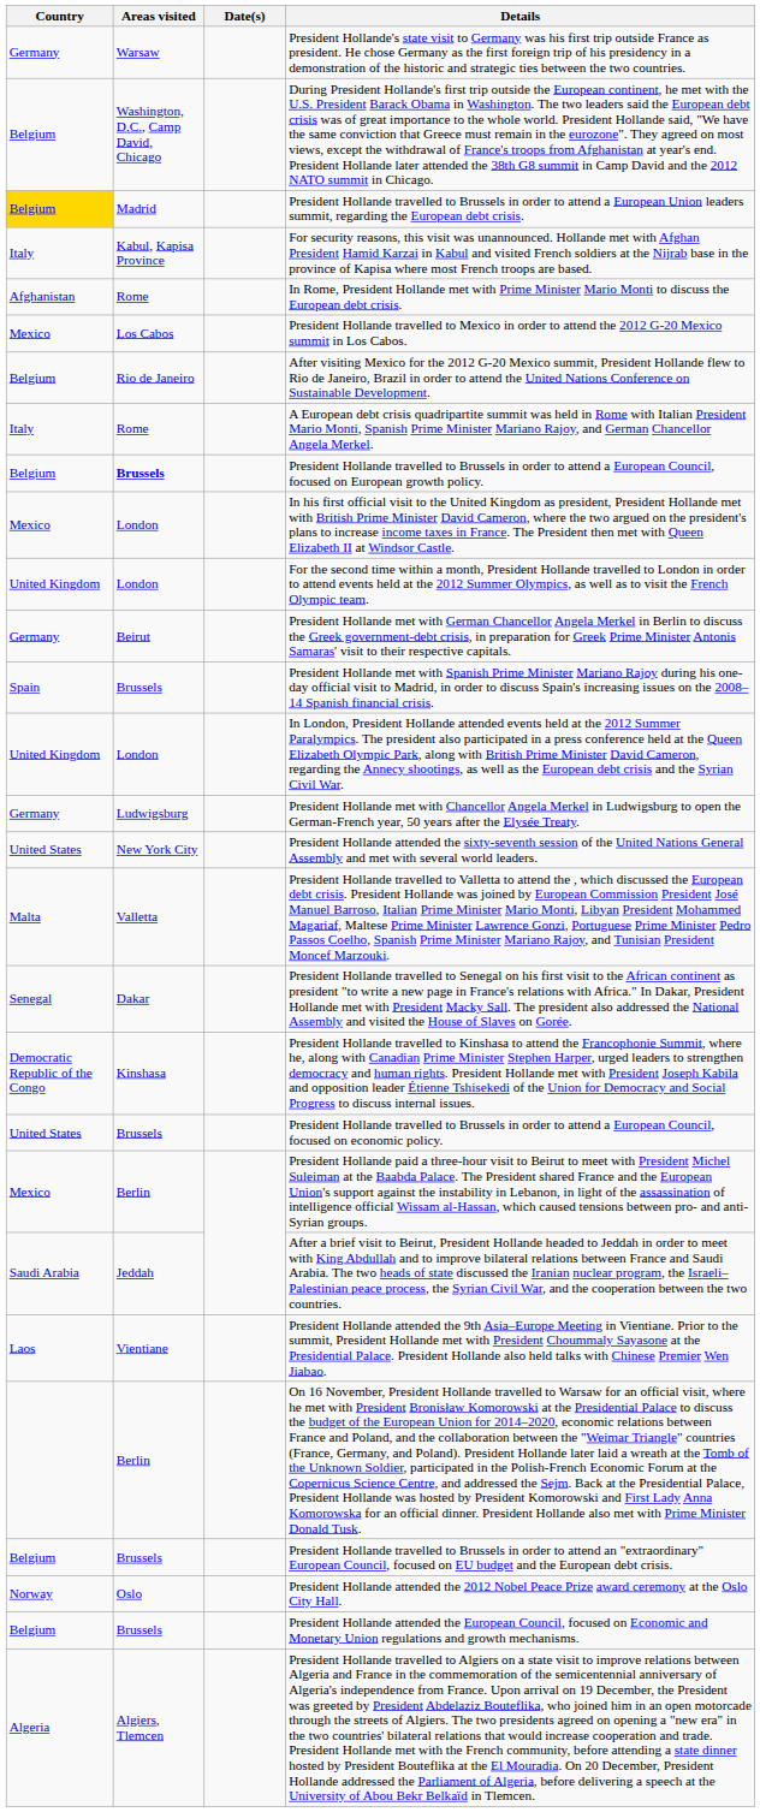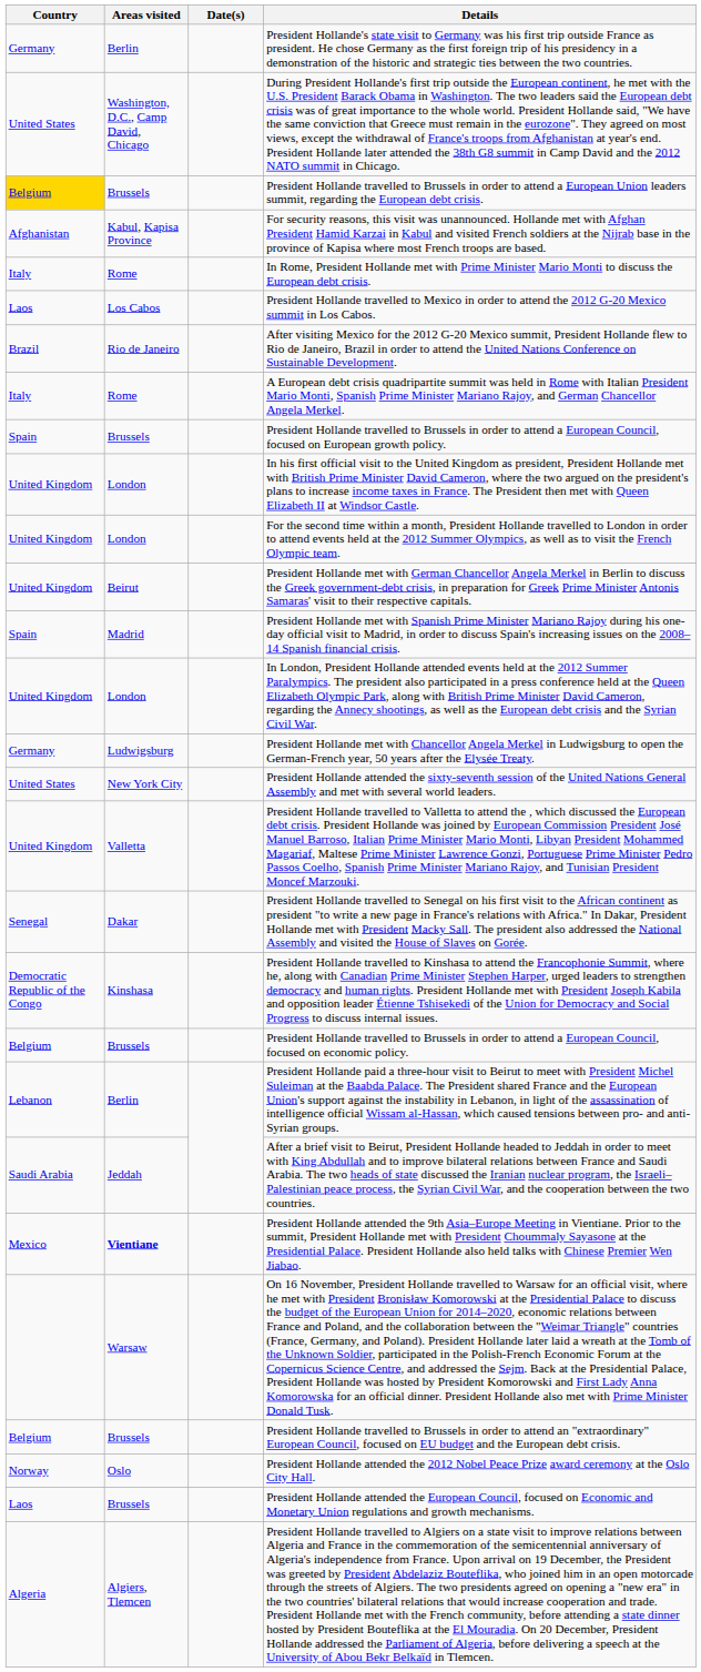row 2 | Areas visited: Warsaw -> Berlin
row 3 | Country: Belgium -> United States
row 4 | Areas visited: Madrid -> Brussels
row 5 | Country: Italy -> Afghanistan
row 6 | Country: Afghanistan -> Italy
row 7 | Country: Mexico -> Laos
row 8 | Country: Belgium -> Brazil
row 10 | Country: Belgium -> Spain
row 10 | Areas visited: bold -> normal
row 11 | Country: Mexico -> United Kingdom
row 13 | Country: Germany -> United Kingdom
row 14 | Areas visited: Brussels -> Madrid
row 18 | Country: Malta -> United Kingdom
row 21 | Country: United States -> Belgium
row 22 | Country: Mexico -> Lebanon
row 24 | Country: Laos -> Mexico
row 24 | Areas visited: normal -> bold
row 25 | Areas visited: Berlin -> Warsaw
row 28 | Country: Belgium -> Laos
